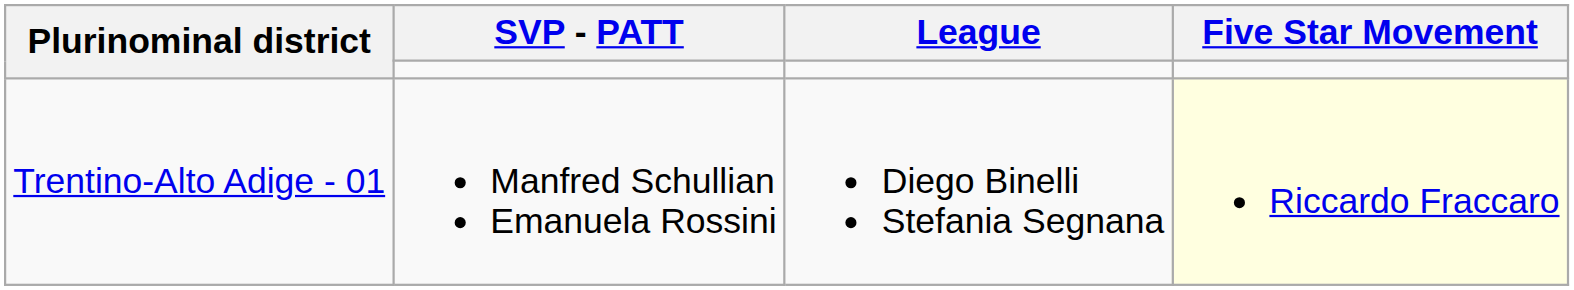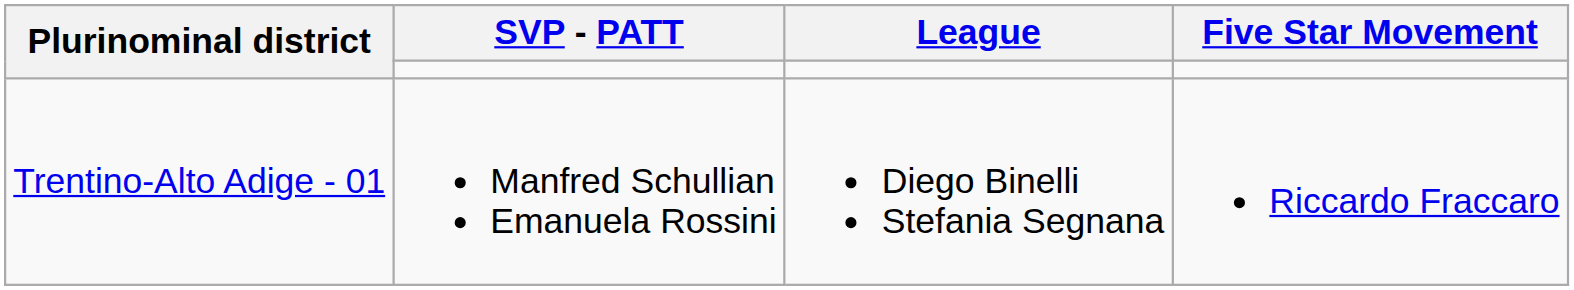Trentino-Alto Adige - 01 | Five Star Movement: lightyellow background -> no background
